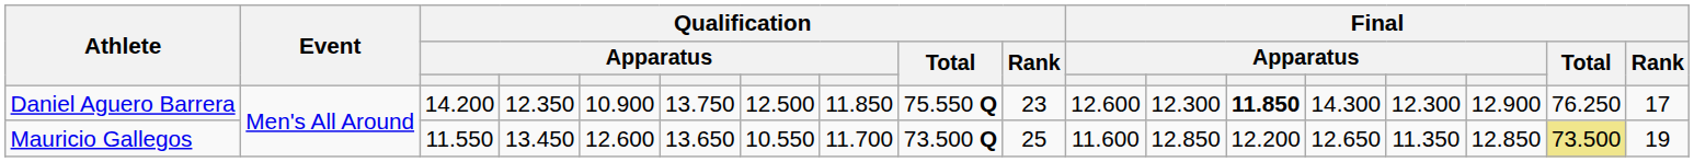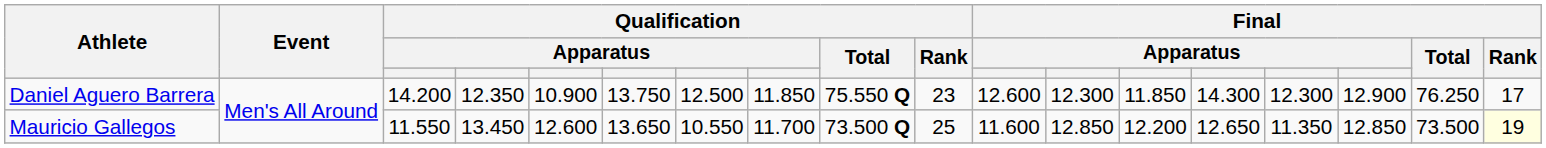row 4 | column 13: bold -> normal
row 5 | Final / Total: khaki background -> no background
row 5 | Final / Rank: no background -> lightyellow background
